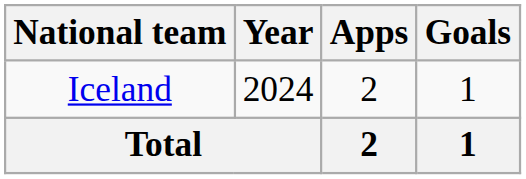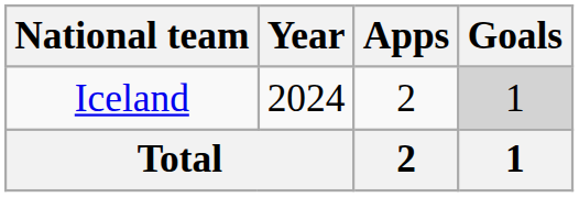Iceland | Goals: no background -> lightgrey background
